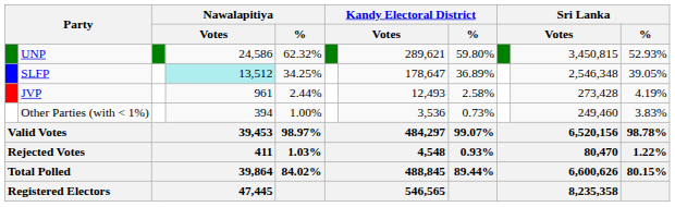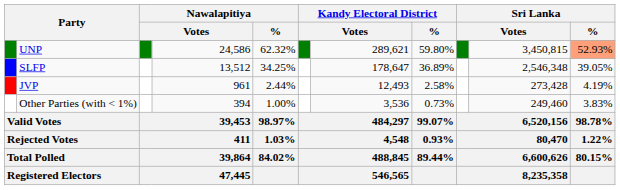UNP | Sri Lanka / %: no background -> lightsalmon background
SLFP | column 4: paleturquoise background -> no background
